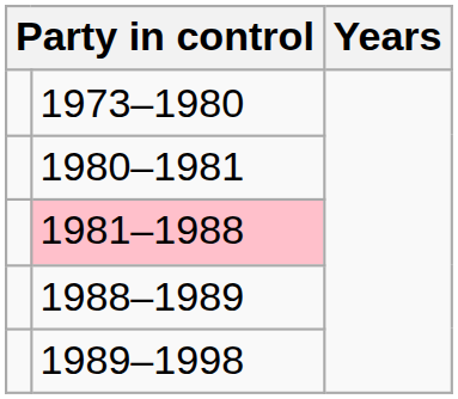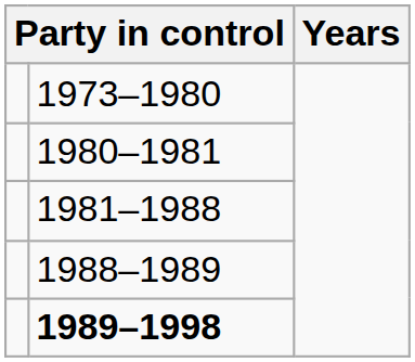1981–1988 | column 2: pink background -> no background
1989–1998 | column 2: normal -> bold
